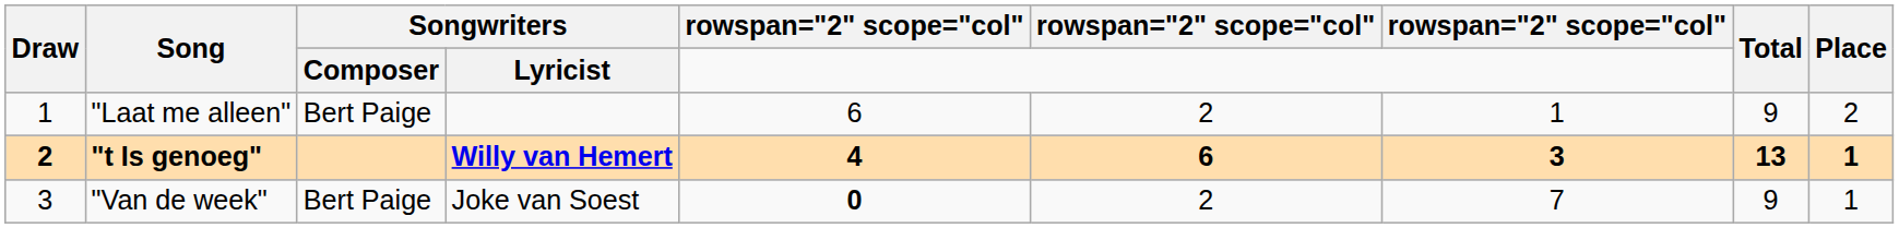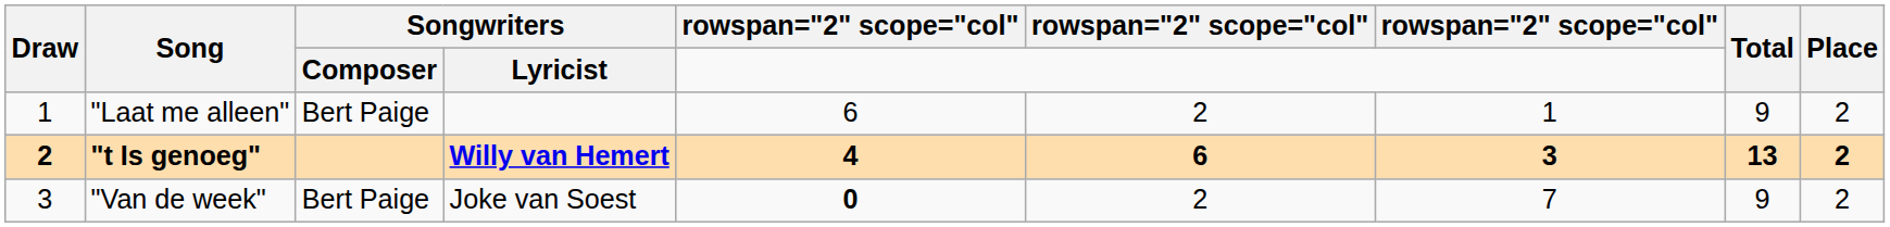"t Is genoeg" | Place: 1 -> 2
"Van de week" | Place: 1 -> 2
